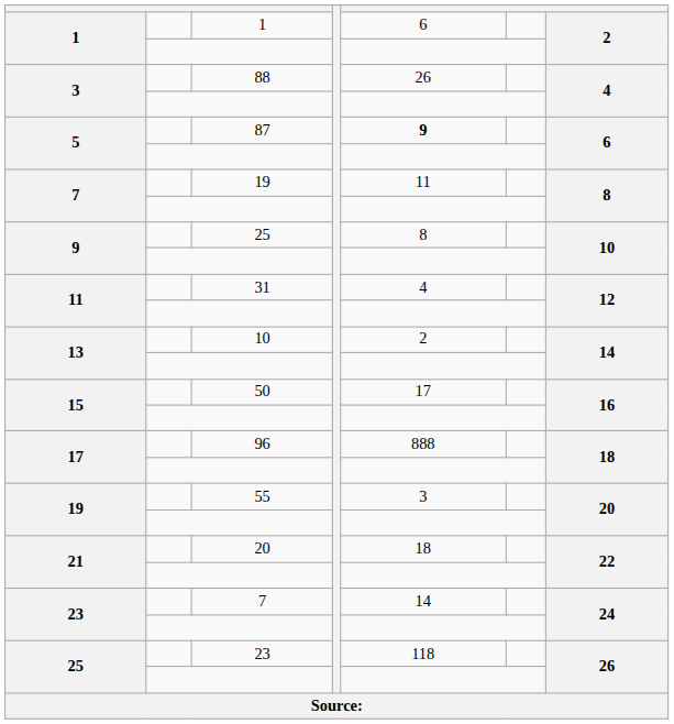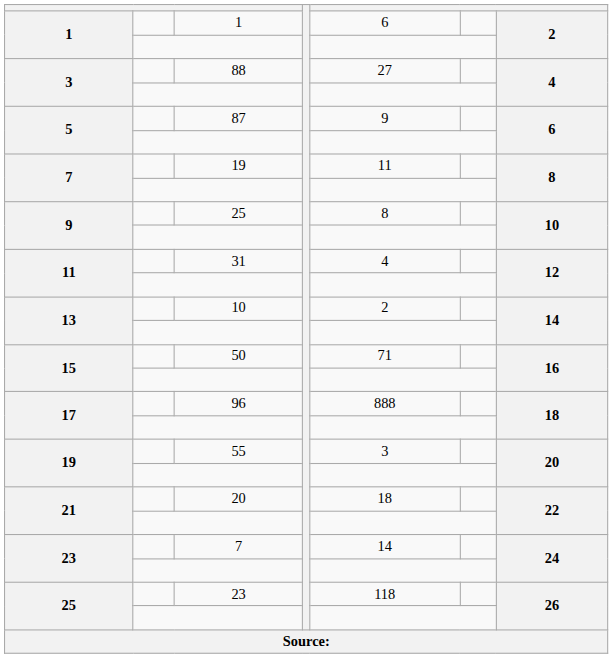88 | column 5: 26 -> 27
87 | column 5: bold -> normal
50 | column 5: 17 -> 71
